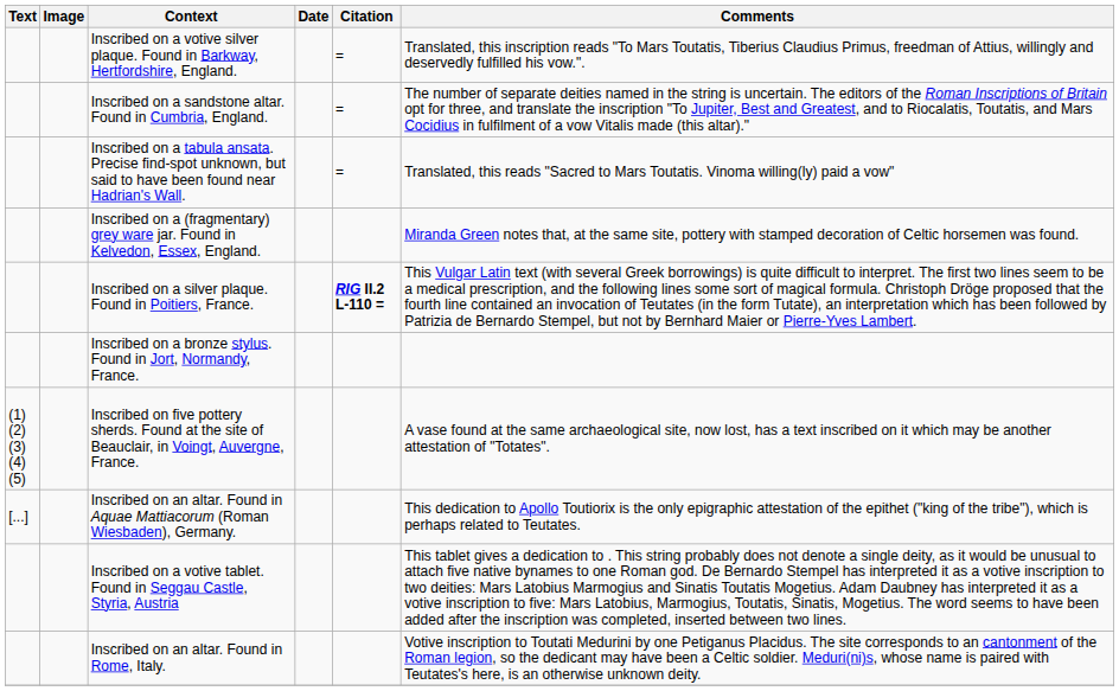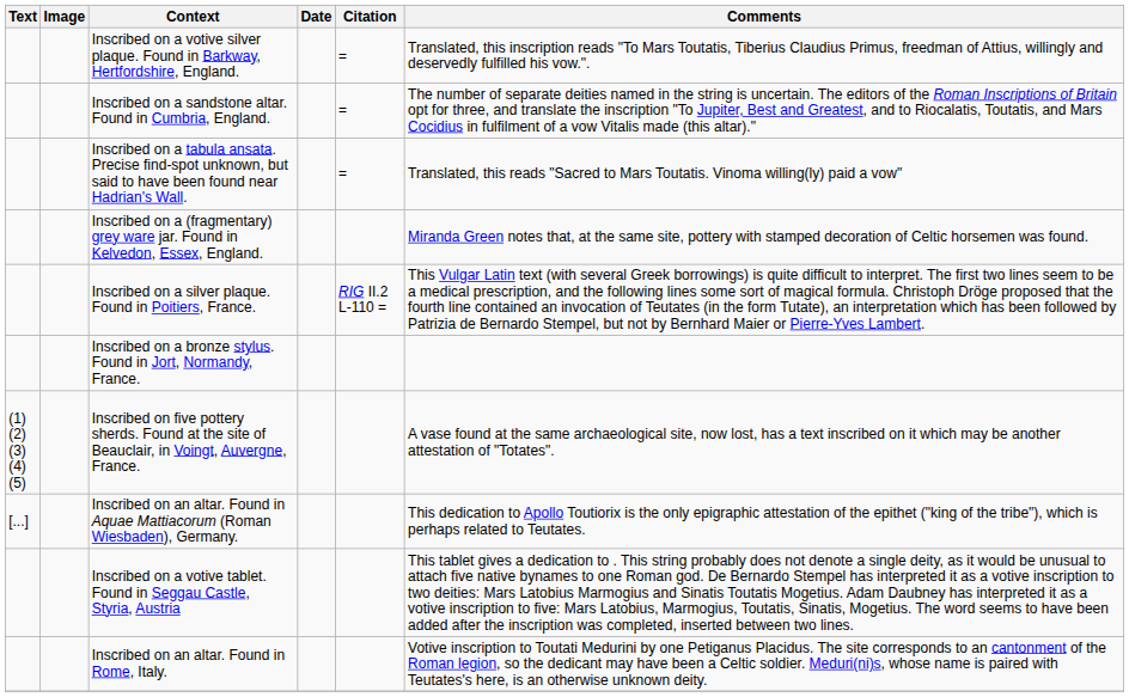Inscribed on a silver plaque. Found in Poitiers, France. | Citation: bold -> normal
